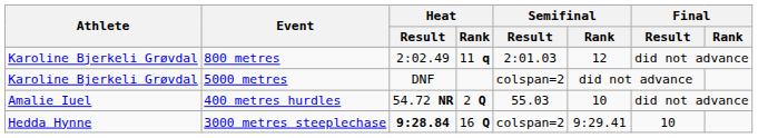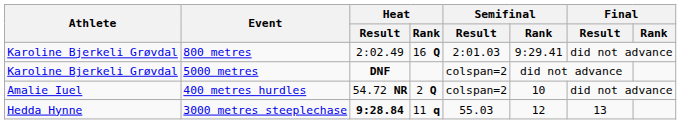800 metres | Heat / Rank: 11 q -> 16 Q
800 metres | Semifinal / Rank: 12 -> 9:29.41
5000 metres | Heat / Result: normal -> bold
400 metres hurdles | Semifinal / Result: 55.03 -> colspan=2
3000 metres steeplechase | Heat / Rank: 16 Q -> 11 q
3000 metres steeplechase | Semifinal / Result: colspan=2 -> 55.03
3000 metres steeplechase | Semifinal / Rank: 9:29.41 -> 12
3000 metres steeplechase | Final / Result: 10 -> 13
